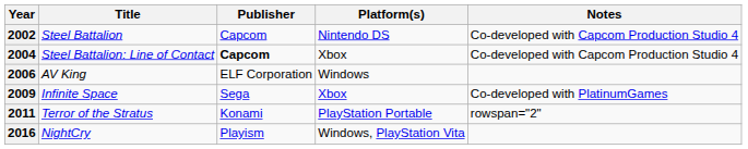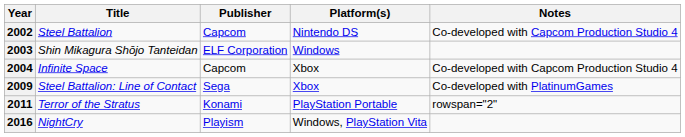+ row: 2003 | Shin Mikagura Shōjo Tanteidan | ELF Corporation | Windows
2004 | Title: Steel Battalion: Line of Contact -> Infinite Space
2004 | Publisher: bold -> normal
- row: 2006 | AV King | ELF Corporation | Windows
2009 | Title: Infinite Space -> Steel Battalion: Line of Contact
